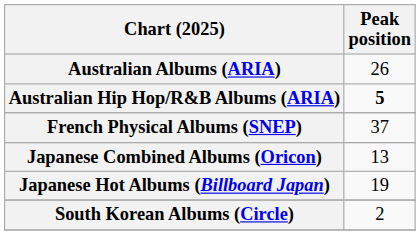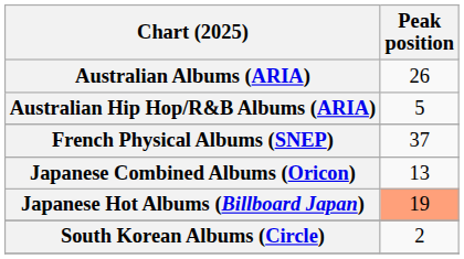Australian Hip Hop/R&B Albums (ARIA) | Peak position: bold -> normal
Japanese Hot Albums (Billboard Japan) | Peak position: no background -> lightsalmon background
